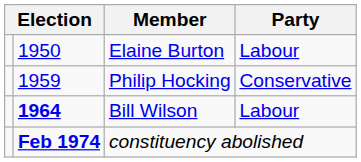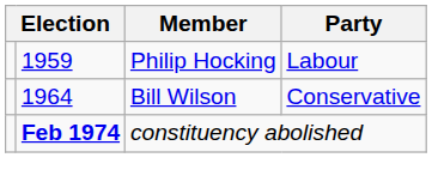- row: 1950 | Elaine Burton | Labour
Philip Hocking | Party: Conservative -> Labour
Bill Wilson | column 2: bold -> normal
Bill Wilson | Party: Labour -> Conservative
